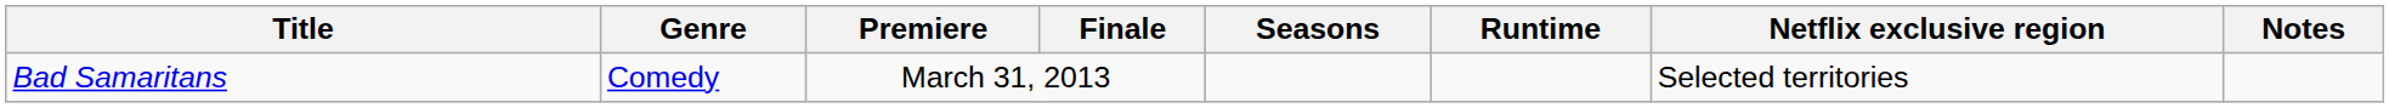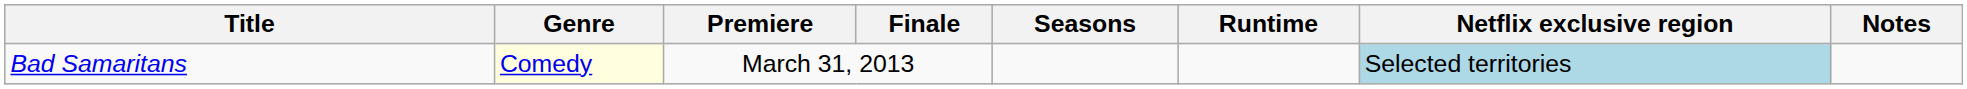Bad Samaritans | Genre: no background -> lightyellow background
Bad Samaritans | Netflix exclusive region: no background -> lightblue background
